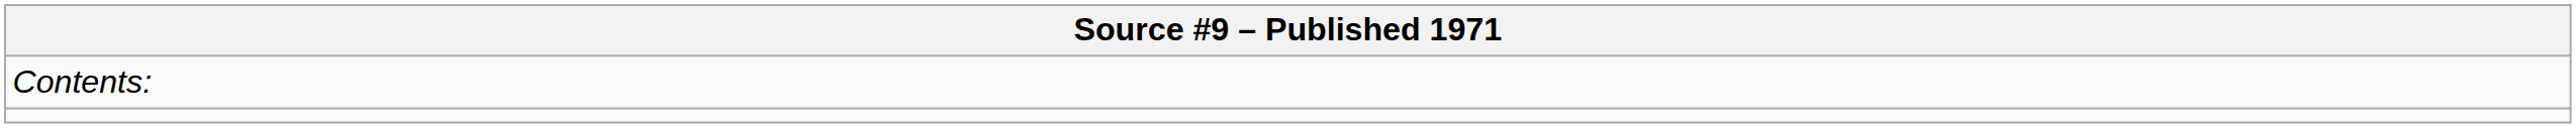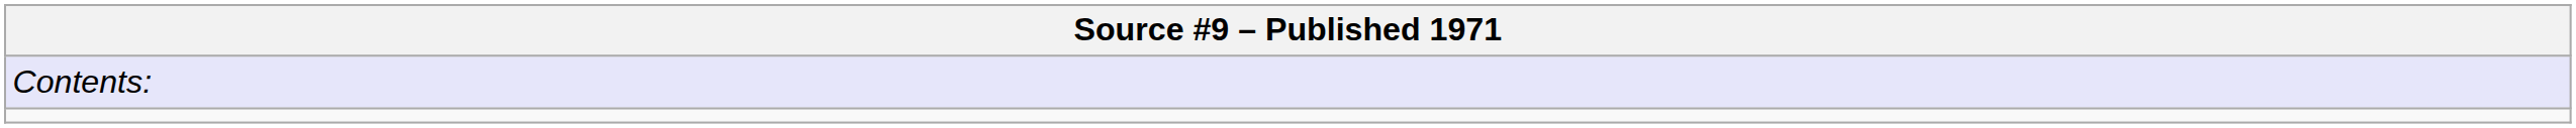row 2 | column 1: no background -> lavender background
